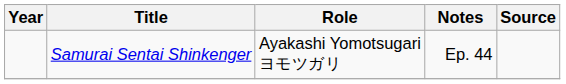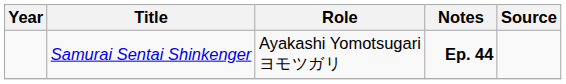Samurai Sentai Shinkenger | Notes: normal -> bold
